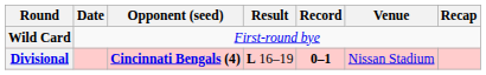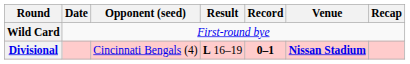Divisional | Opponent (seed): bold -> normal
Divisional | Venue: normal -> bold
